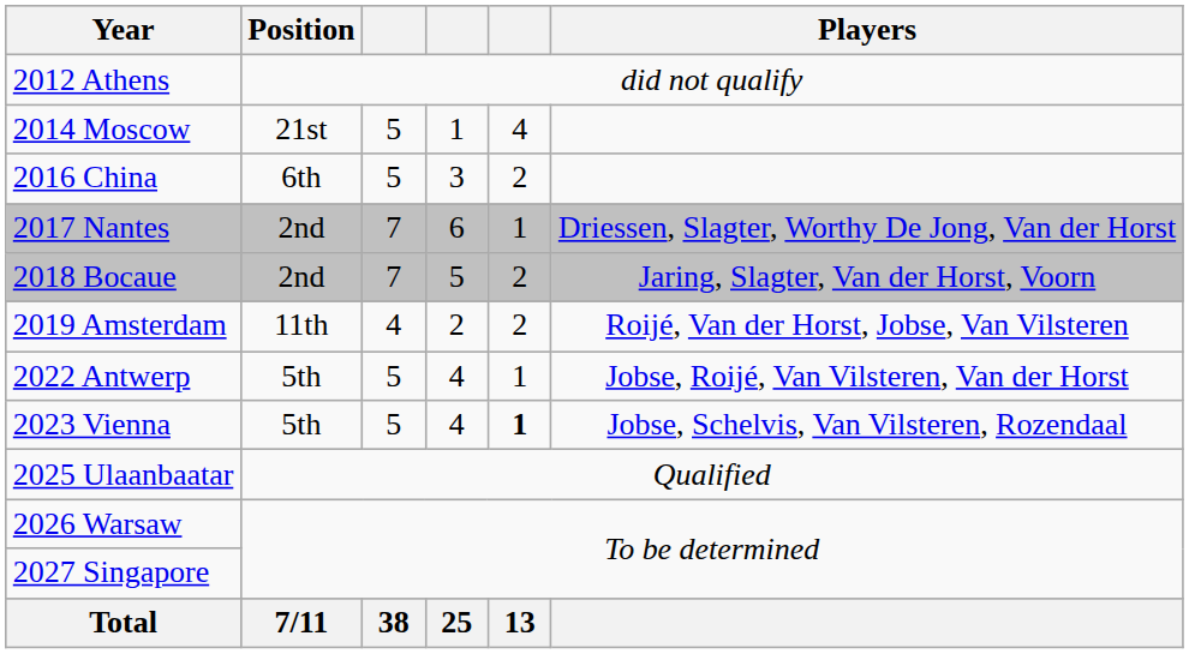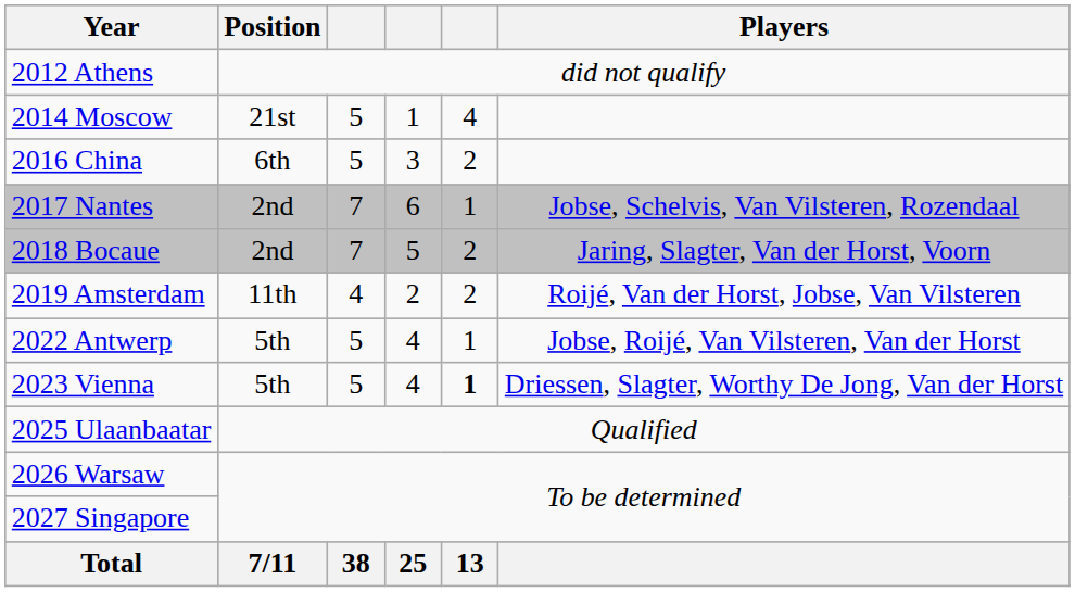2017 Nantes | Players: Driessen, Slagter, Worthy De Jong, Van der Horst -> Jobse, Schelvis, Van Vilsteren, Rozendaal
2023 Vienna | Players: Jobse, Schelvis, Van Vilsteren, Rozendaal -> Driessen, Slagter, Worthy De Jong, Van der Horst
